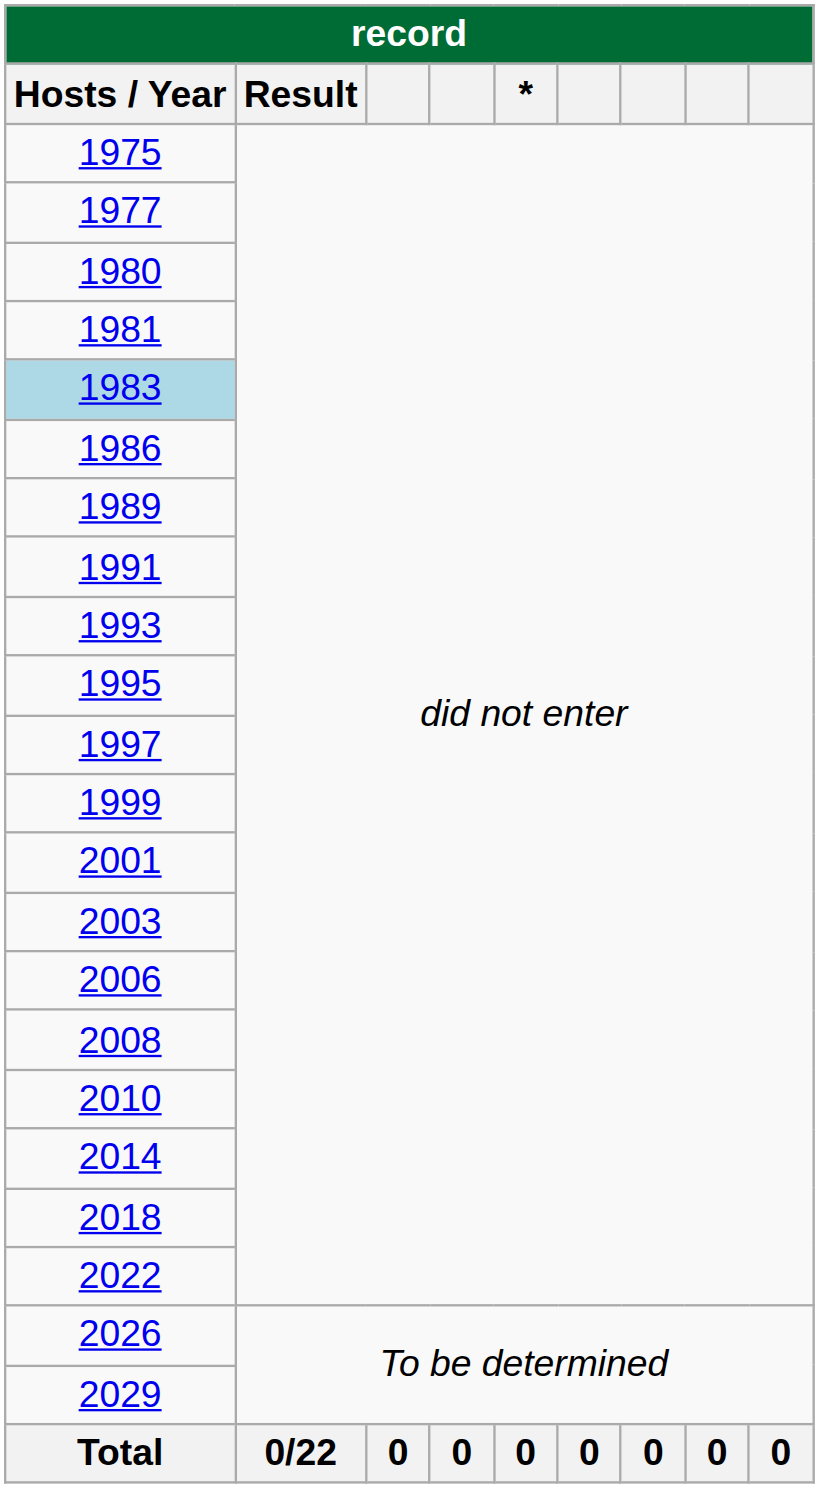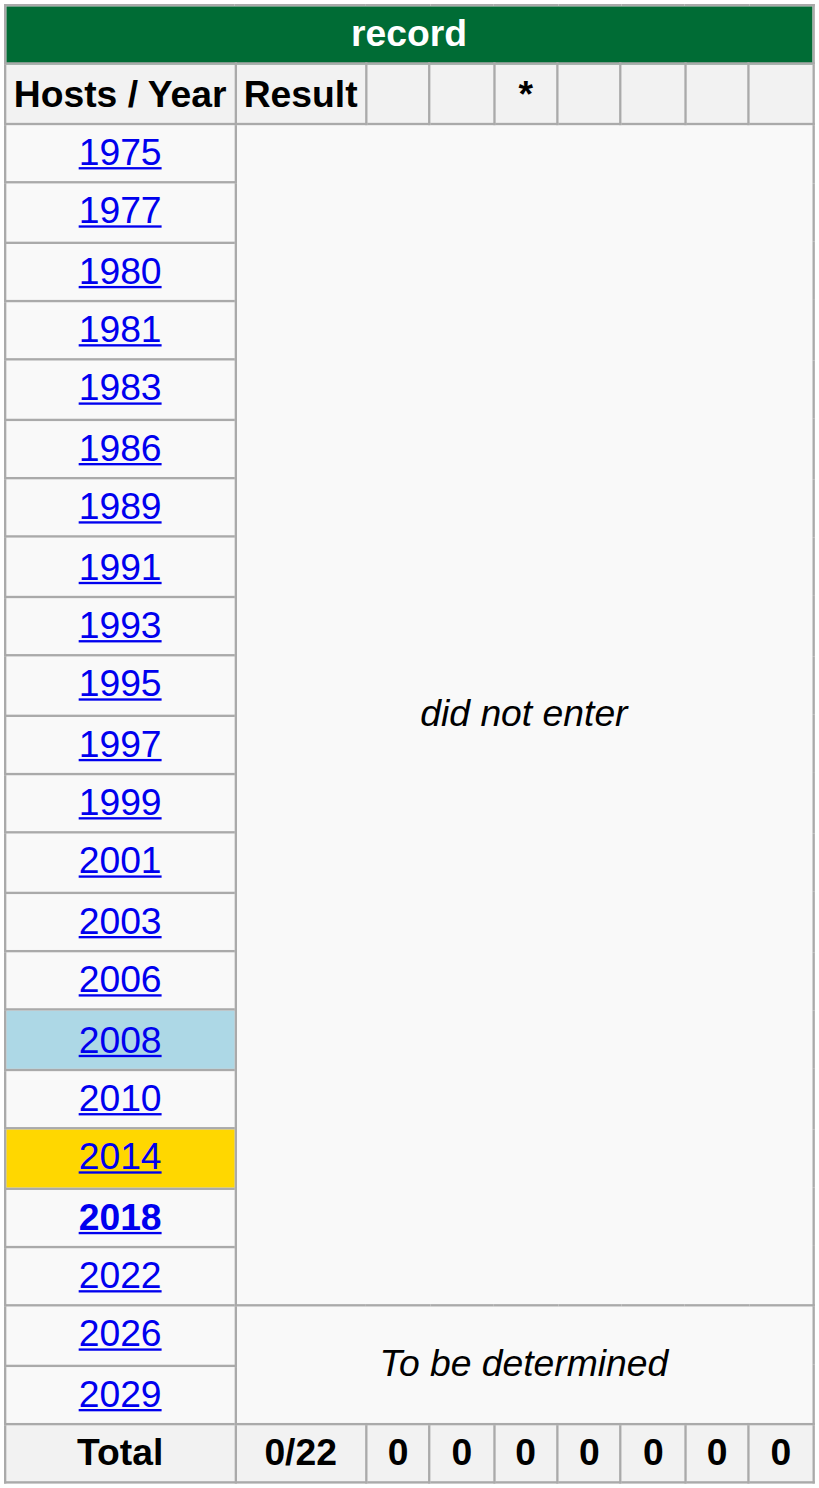1983 | Hosts / Year: lightblue background -> no background
2008 | Hosts / Year: no background -> lightblue background
2014 | Hosts / Year: no background -> gold background
2018 | Hosts / Year: normal -> bold
